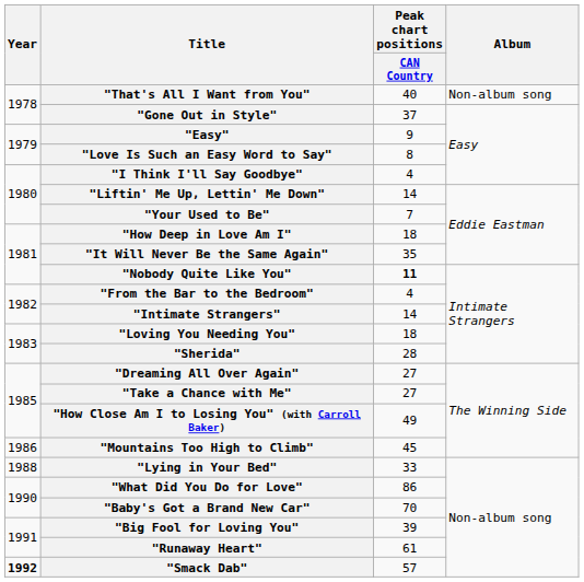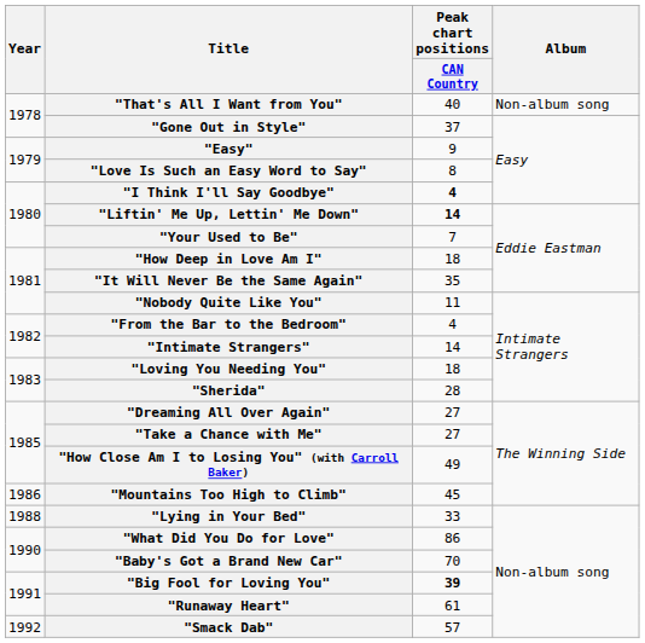"I Think I'll Say Goodbye" | Peak chart positions / CAN Country: normal -> bold
"Liftin' Me Up, Lettin' Me Down" | Peak chart positions / CAN Country: normal -> bold
"Nobody Quite Like You" | Peak chart positions / CAN Country: bold -> normal
"Big Fool for Loving You" | Peak chart positions / CAN Country: normal -> bold
"Smack Dab" | Year: bold -> normal
